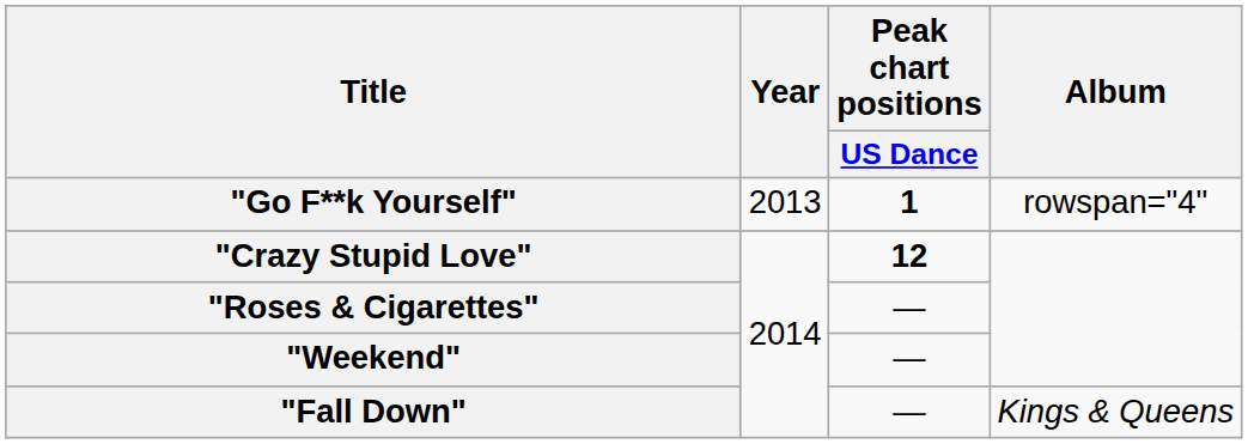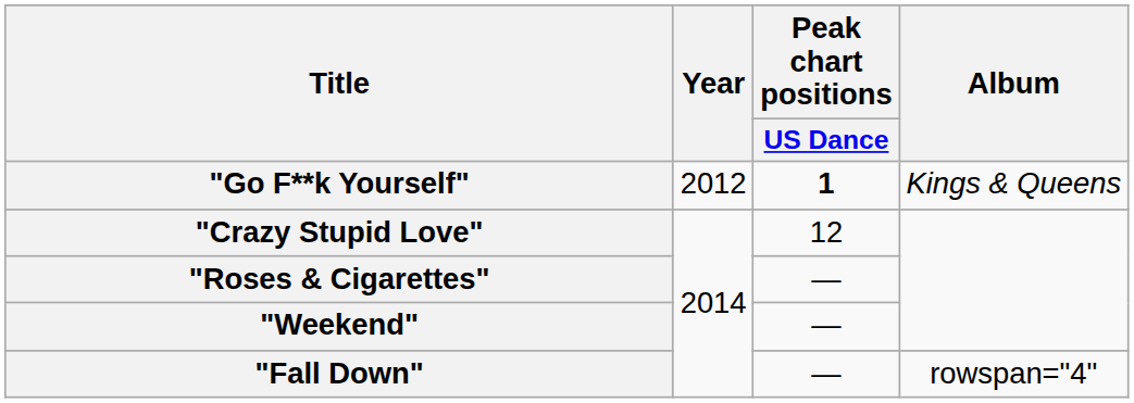"Go F**k Yourself" | Year: 2013 -> 2012
"Go F**k Yourself" | Album: rowspan="4" -> Kings & Queens
"Crazy Stupid Love" | Peak chart positions / US Dance: bold -> normal
"Fall Down" | Album: Kings & Queens -> rowspan="4"
